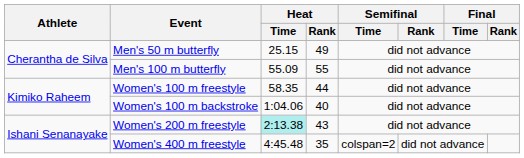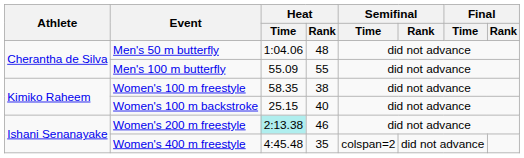Men's 50 m butterfly | Heat / Time: 25.15 -> 1:04.06
Men's 50 m butterfly | Heat / Rank: 49 -> 48
Women's 100 m freestyle | Heat / Rank: 44 -> 38
Women's 100 m backstroke | Heat / Time: 1:04.06 -> 25.15
Women's 200 m freestyle | Heat / Rank: 43 -> 46
